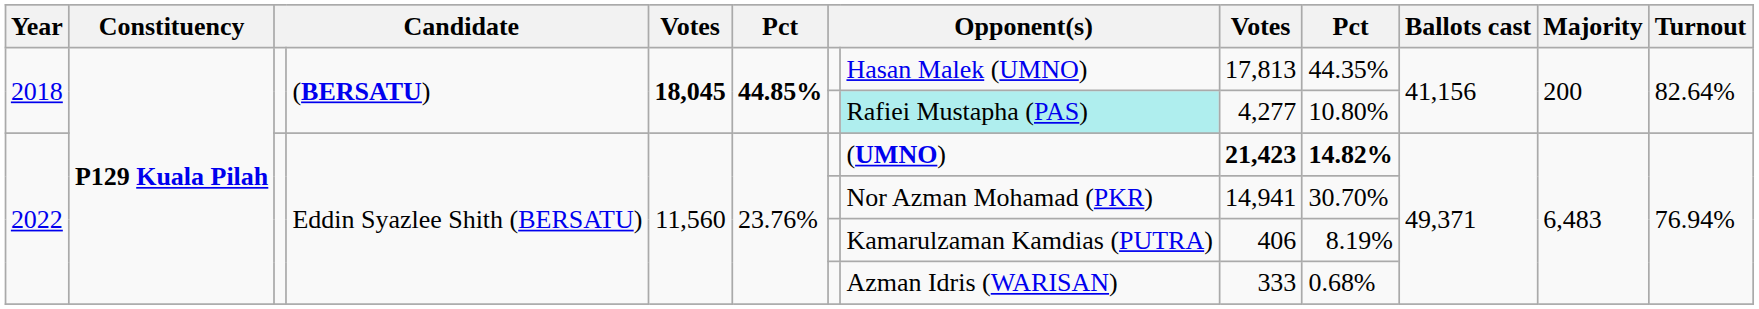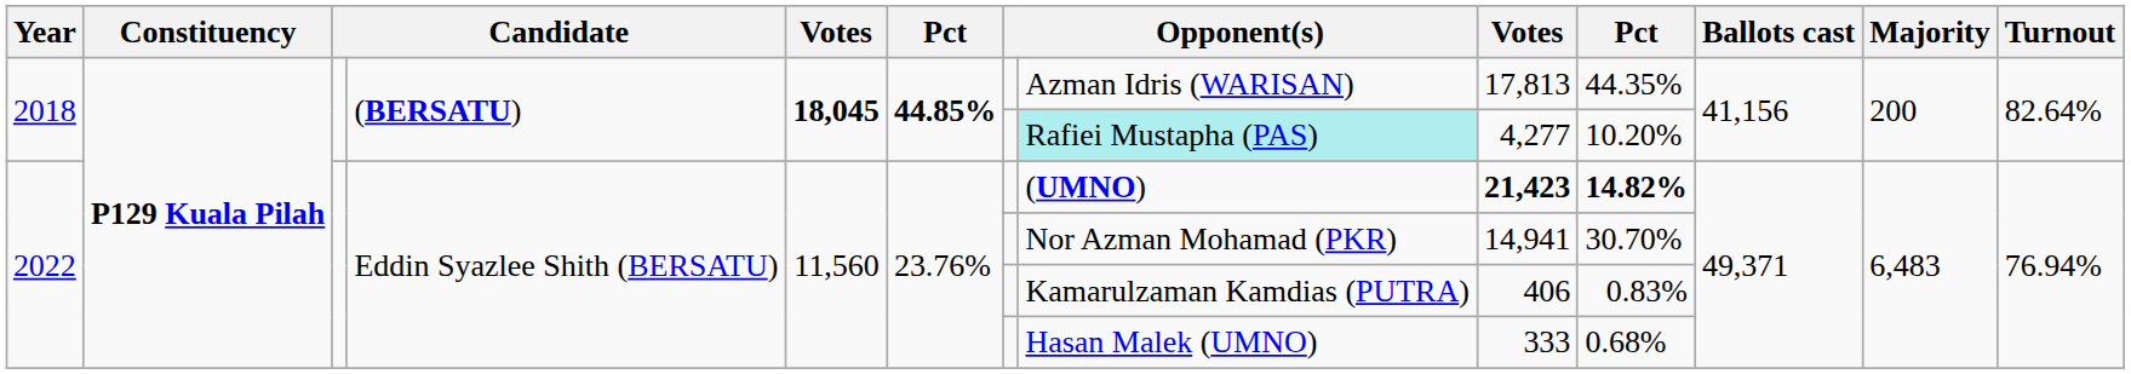row 2 | column 8: Hasan Malek (UMNO) -> Azman Idris (WARISAN)
row 3 | column 10: 10.80% -> 10.20%
row 6 | column 10: 8.19% -> 0.83%
row 7 | column 8: Azman Idris (WARISAN) -> Hasan Malek (UMNO)
